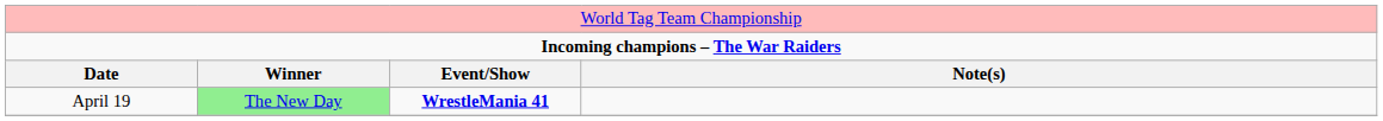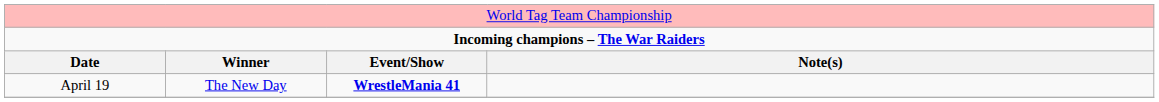April 19 | column 2: lightgreen background -> no background
